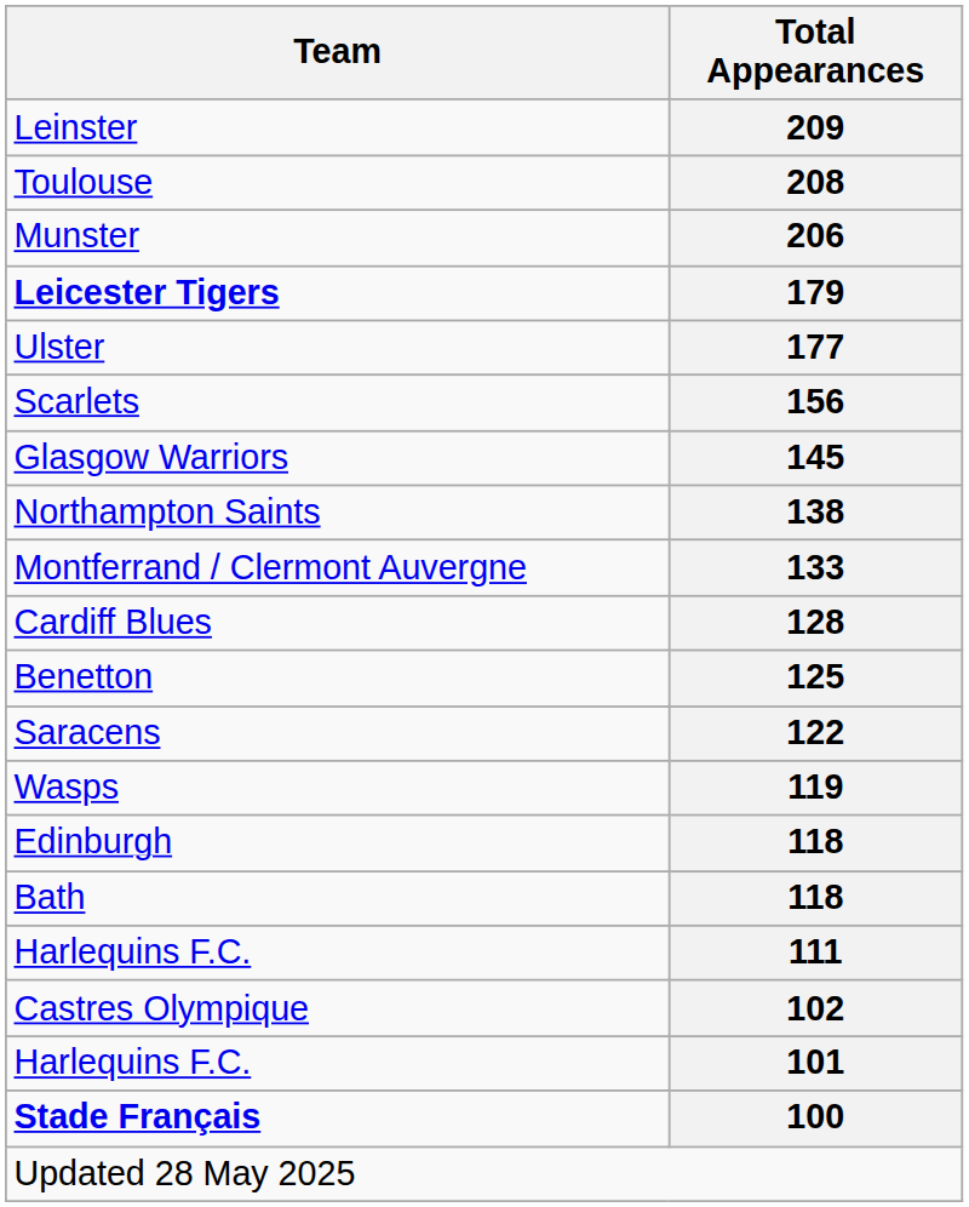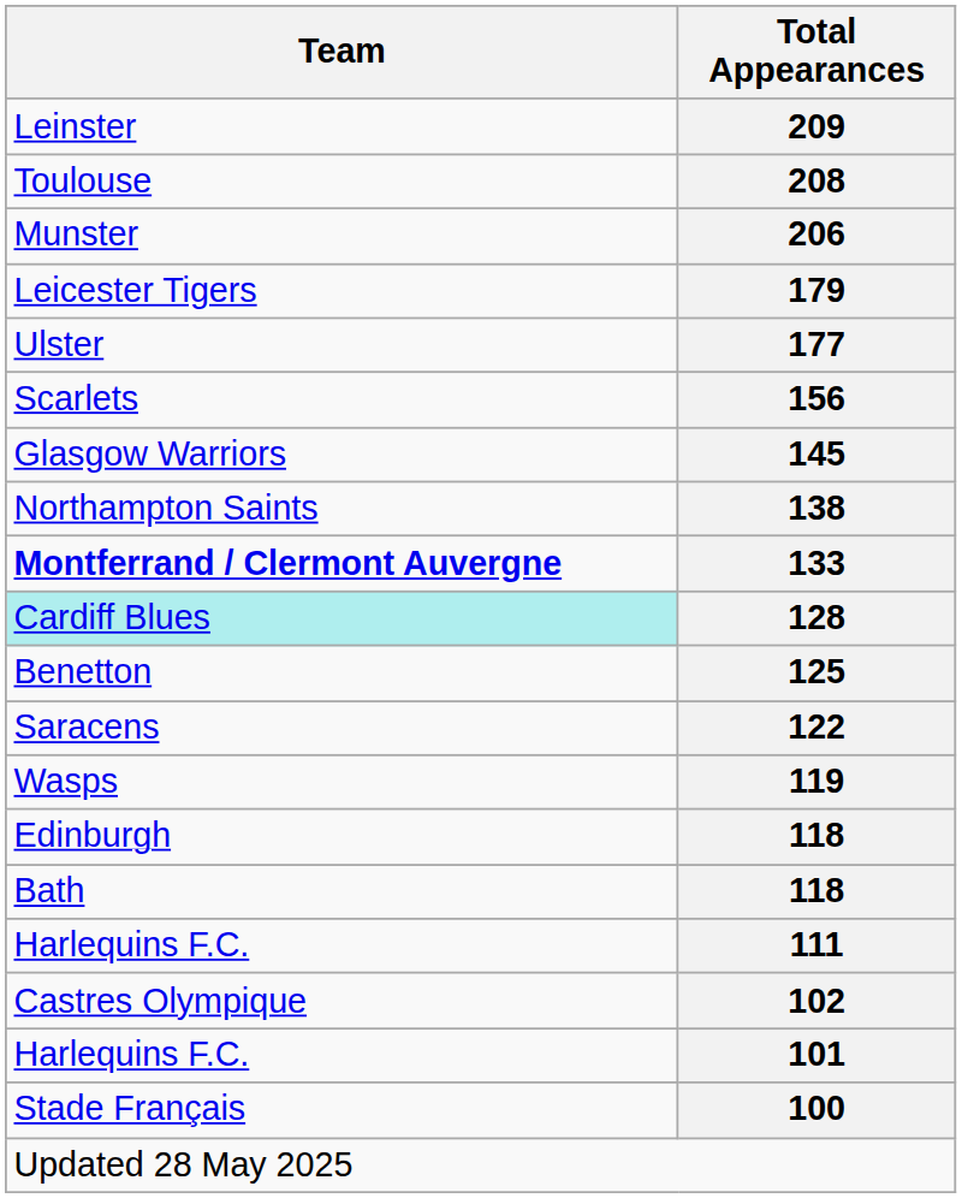179 | Team: bold -> normal
133 | Team: normal -> bold
128 | Team: no background -> paleturquoise background
100 | Team: bold -> normal
